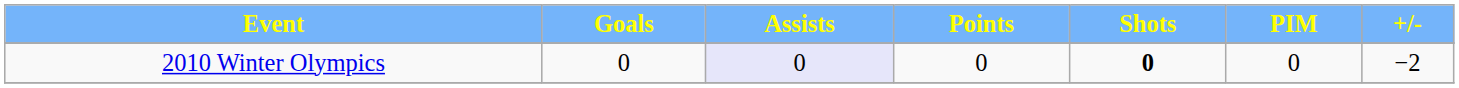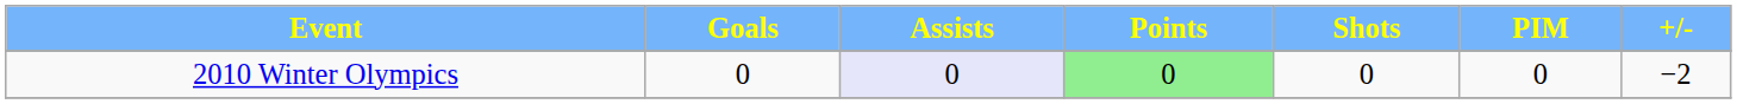2010 Winter Olympics | Points: no background -> lightgreen background
2010 Winter Olympics | Shots: bold -> normal
